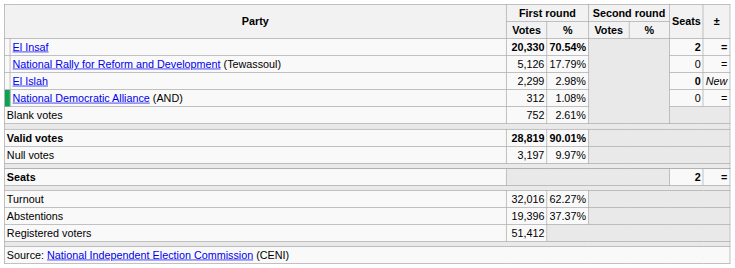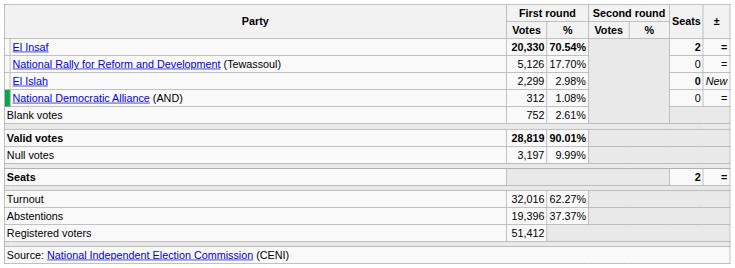National Rally for Reform and Development (Tewassoul) | First round / %: 17.79% -> 17.70%
Null votes | First round / %: 9.97% -> 9.99%
